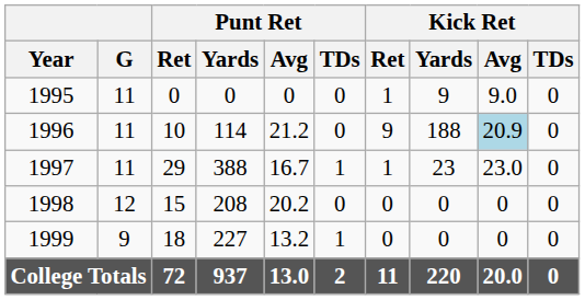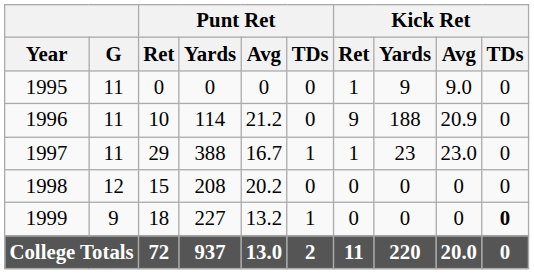1996 | Kick Ret / Avg: lightblue background -> no background
1999 | Kick Ret / TDs: normal -> bold
